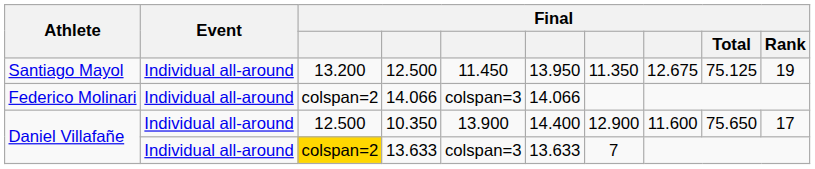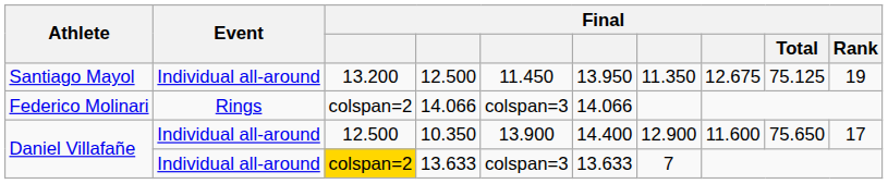row 4 | Event: Individual all-around -> Rings
